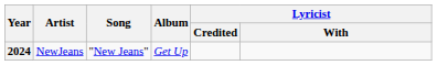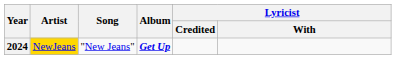2024 | Artist: no background -> gold background
2024 | Album: normal -> bold
